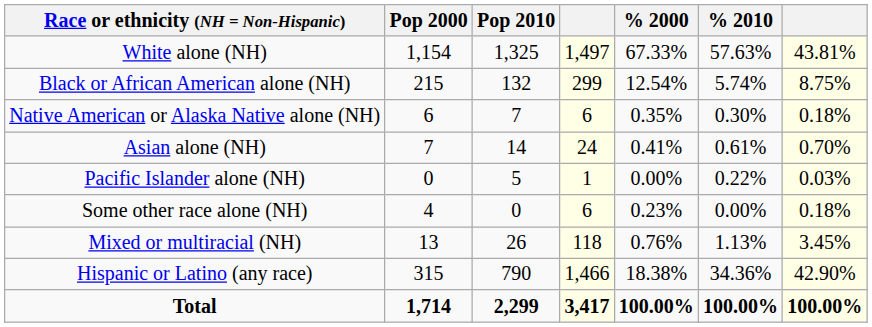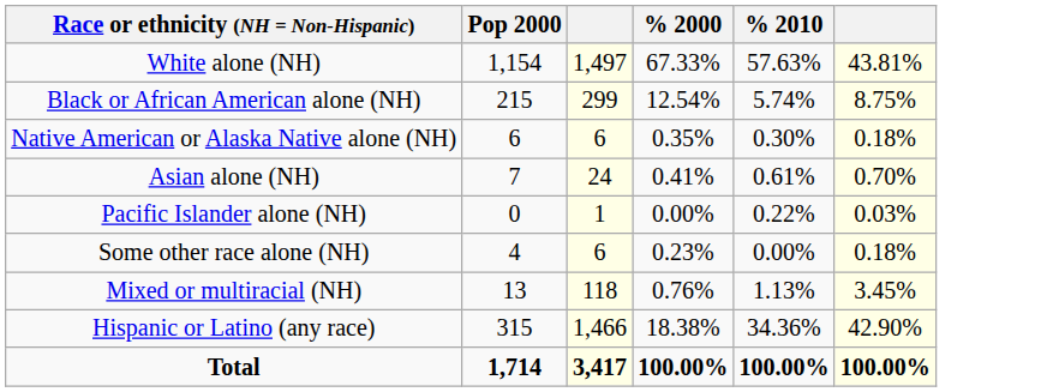- column: Pop 2010 | 1,325 | 132 | 7 | 14 | 5 | 0 | 26 | 790 | 2,299
